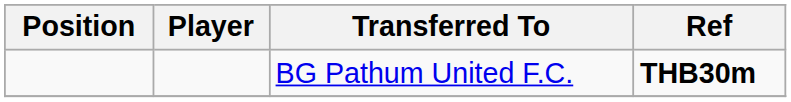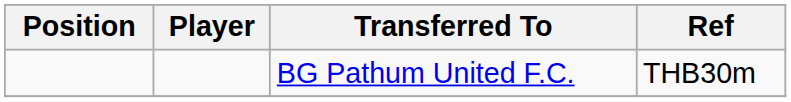BG Pathum United F.C. | Ref: bold -> normal
